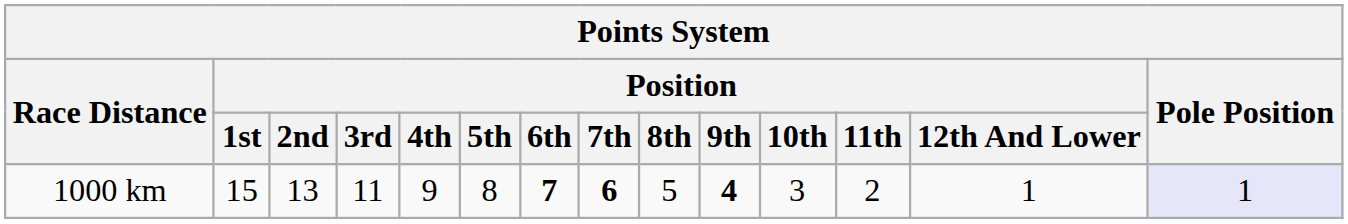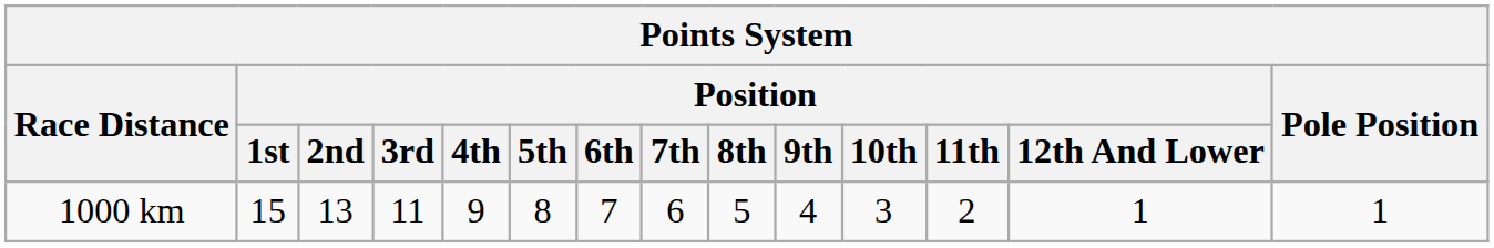1000 km | Position / 6th: bold -> normal
1000 km | Position / 7th: bold -> normal
1000 km | Position / 9th: bold -> normal
1000 km | Pole Position: lavender background -> no background
